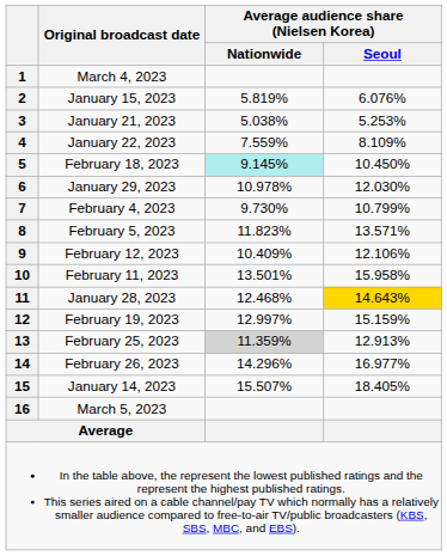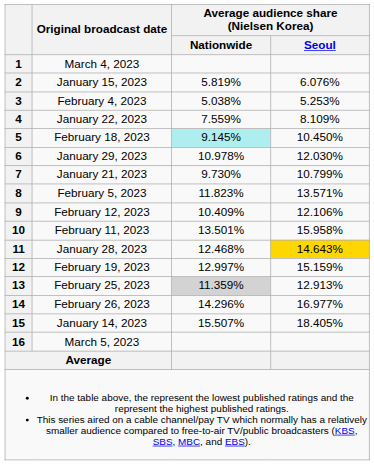3 | Original broadcast date: January 21, 2023 -> February 4, 2023
7 | Original broadcast date: February 4, 2023 -> January 21, 2023
